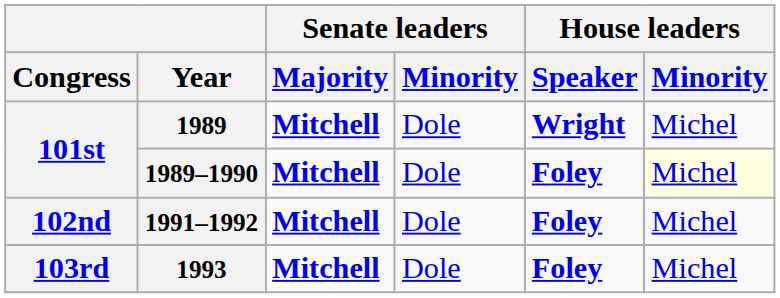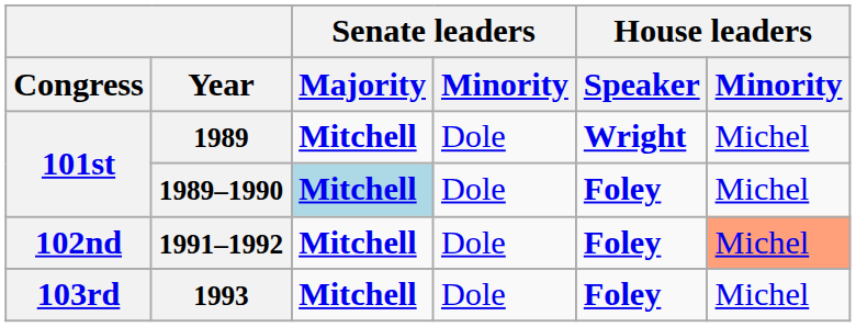1989–1990 | Senate leaders / Majority: no background -> lightblue background
1989–1990 | House leaders / Minority: lightyellow background -> no background
1991–1992 | House leaders / Minority: no background -> lightsalmon background
